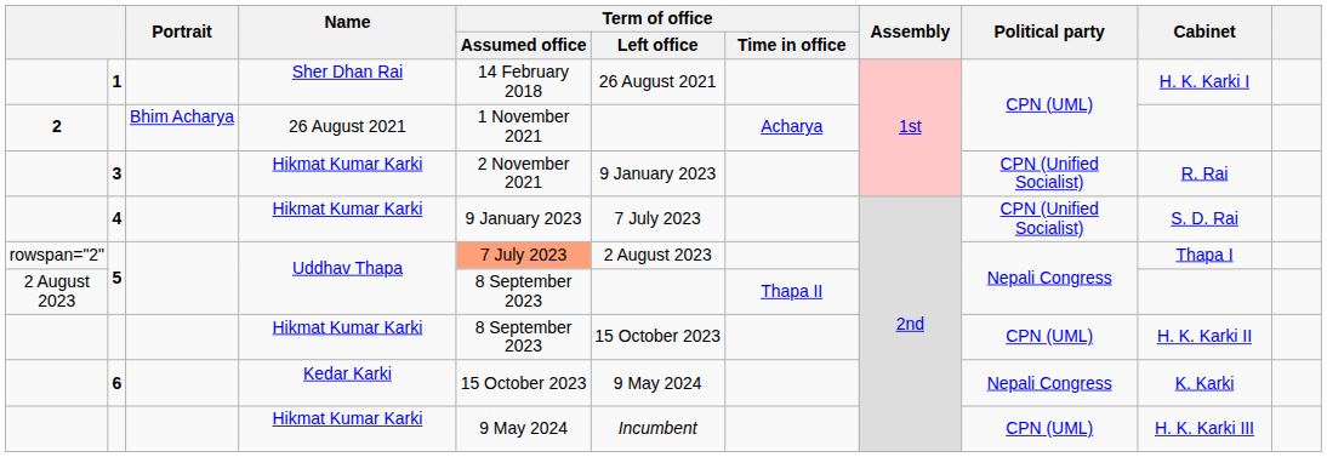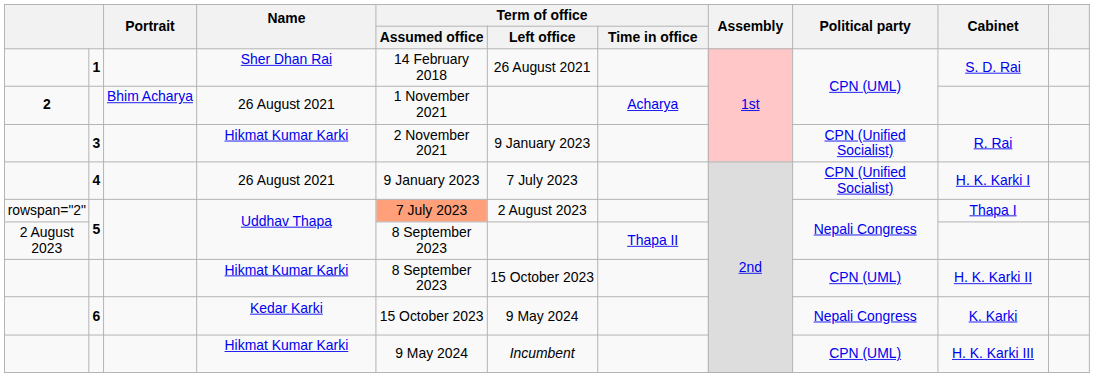1 | Cabinet: H. K. Karki I -> S. D. Rai
4 | Name: Hikmat Kumar Karki -> 26 August 2021
4 | Cabinet: S. D. Rai -> H. K. Karki I
